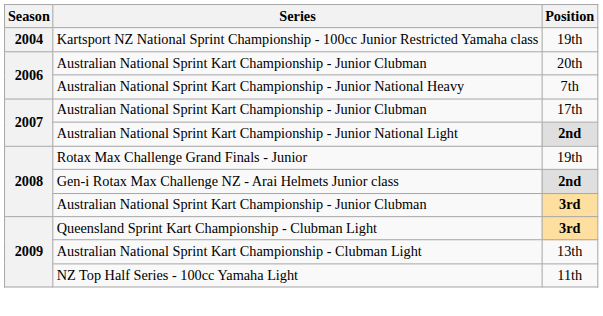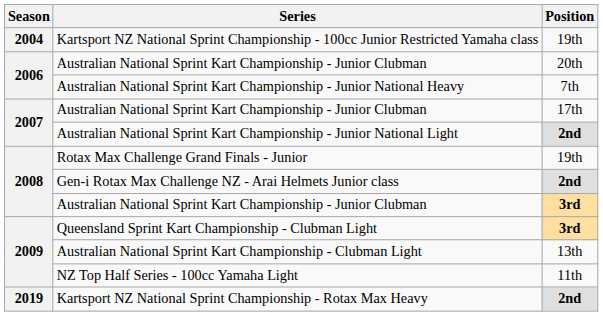+ row: 2019 | Kartsport NZ National Sprint Championship - Rotax Max Heavy | 2nd
